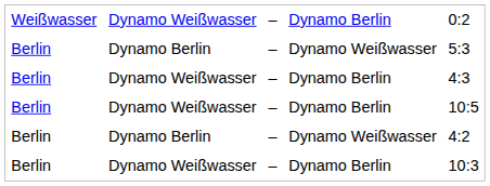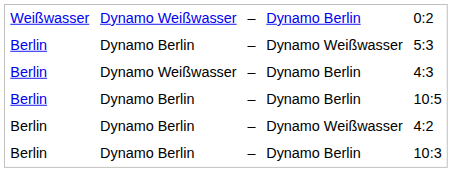row 4 | column 2: Dynamo Weißwasser -> Dynamo Berlin
row 6 | column 2: Dynamo Weißwasser -> Dynamo Berlin
